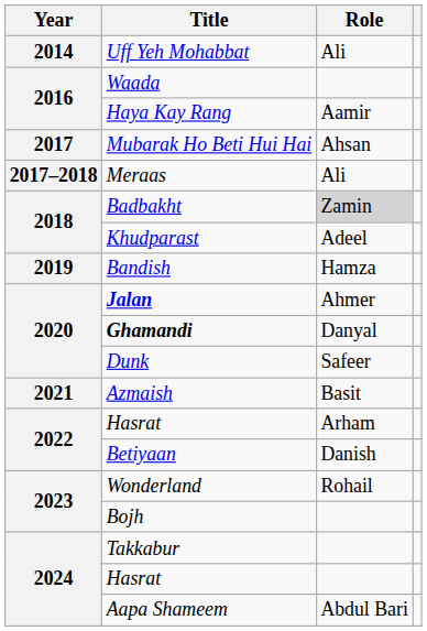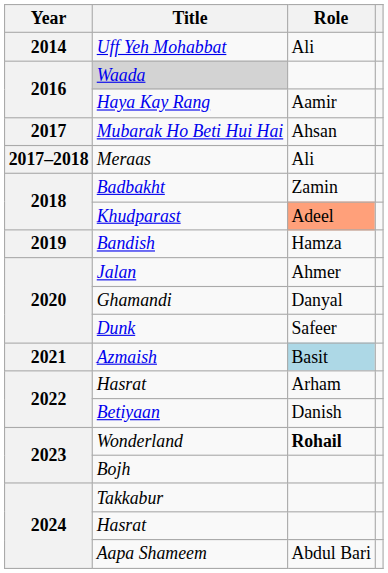Waada | Title: no background -> lightgrey background
Badbakht | Role: lightgrey background -> no background
Khudparast | Role: no background -> lightsalmon background
Jalan | Title: bold -> normal
Ghamandi | Title: bold -> normal
Azmaish | Role: no background -> lightblue background
Wonderland | Role: normal -> bold
